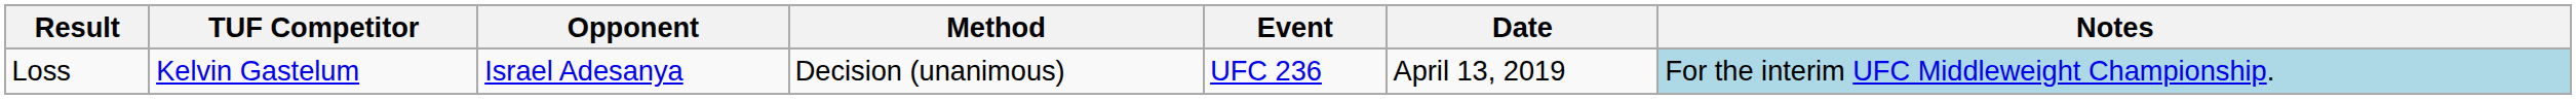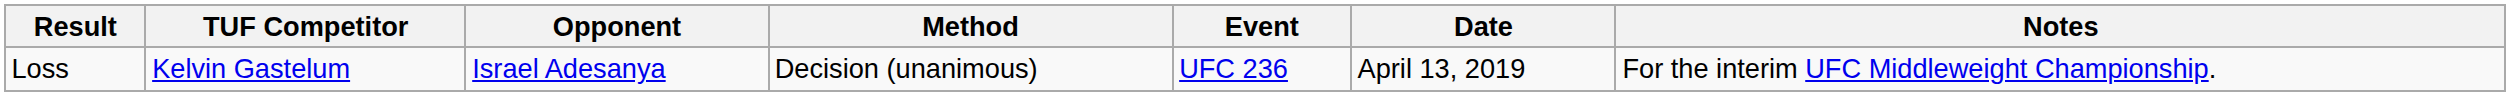Loss | Notes: lightblue background -> no background
